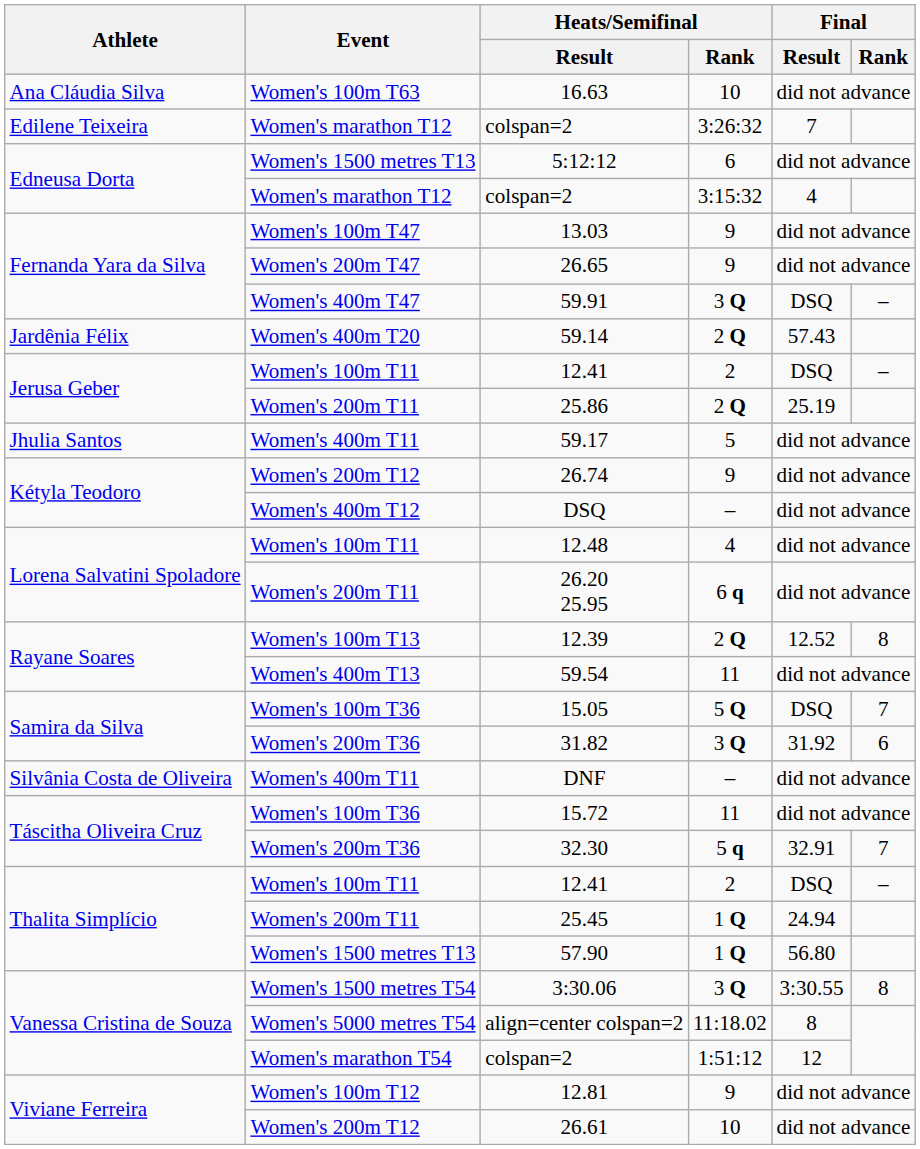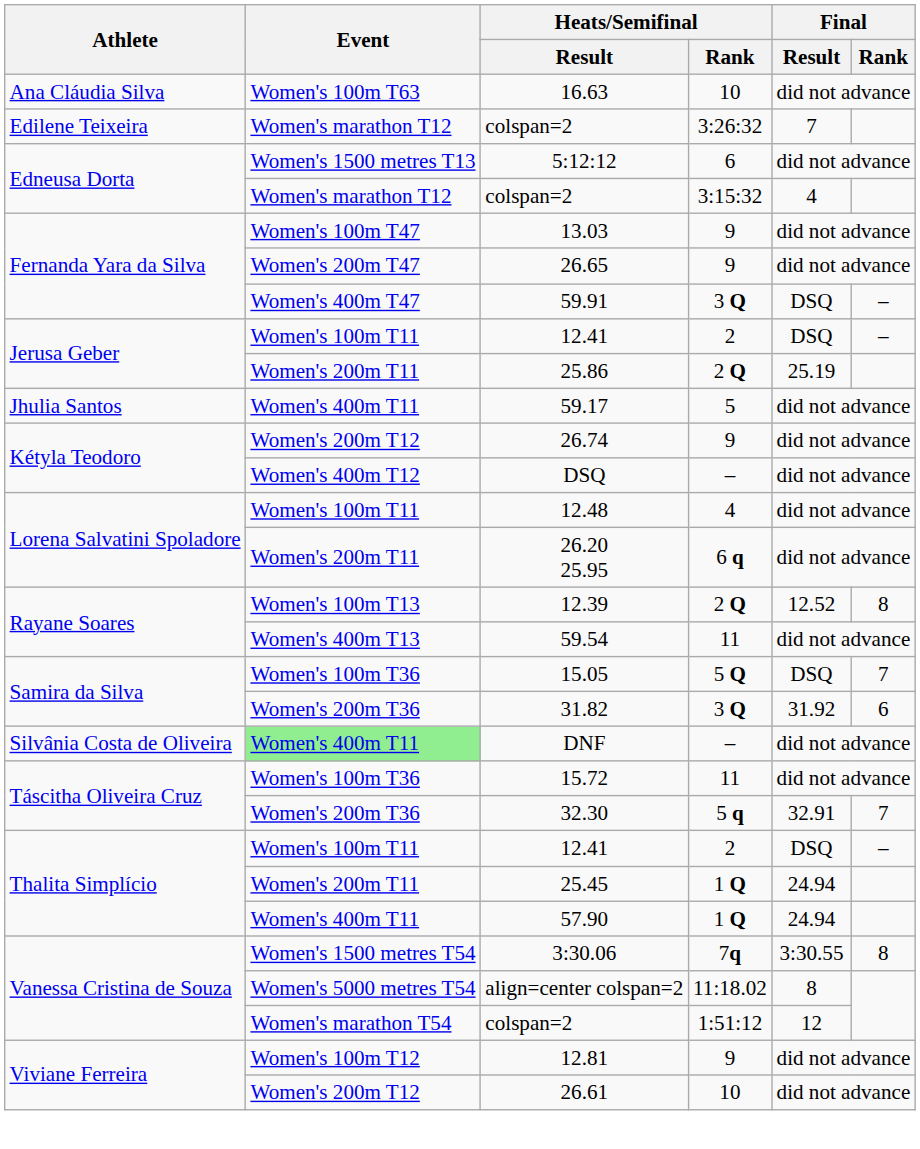- row: Jardênia Félix | Women's 400m T20 | 59.14 | 2 Q | 57.43
DNF | Event: no background -> lightgreen background
57.90 | Event: Women's 1500 metres T13 -> Women's 400m T11
57.90 | Final / Result: 56.80 -> 24.94
3:30.06 | Heats/Semifinal / Rank: 3 Q -> 7q
